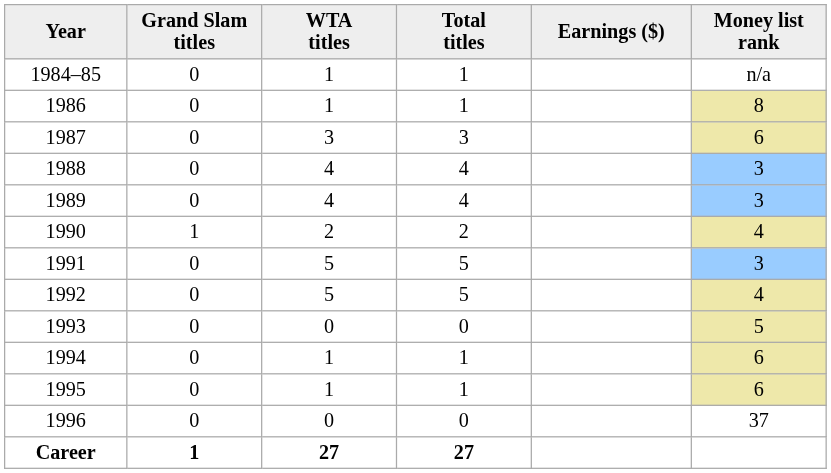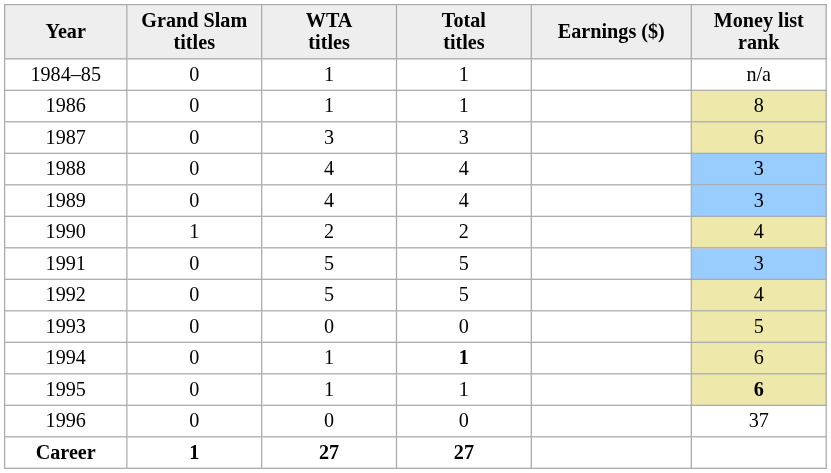1994 | column 4: normal -> bold
1995 | column 6: normal -> bold
